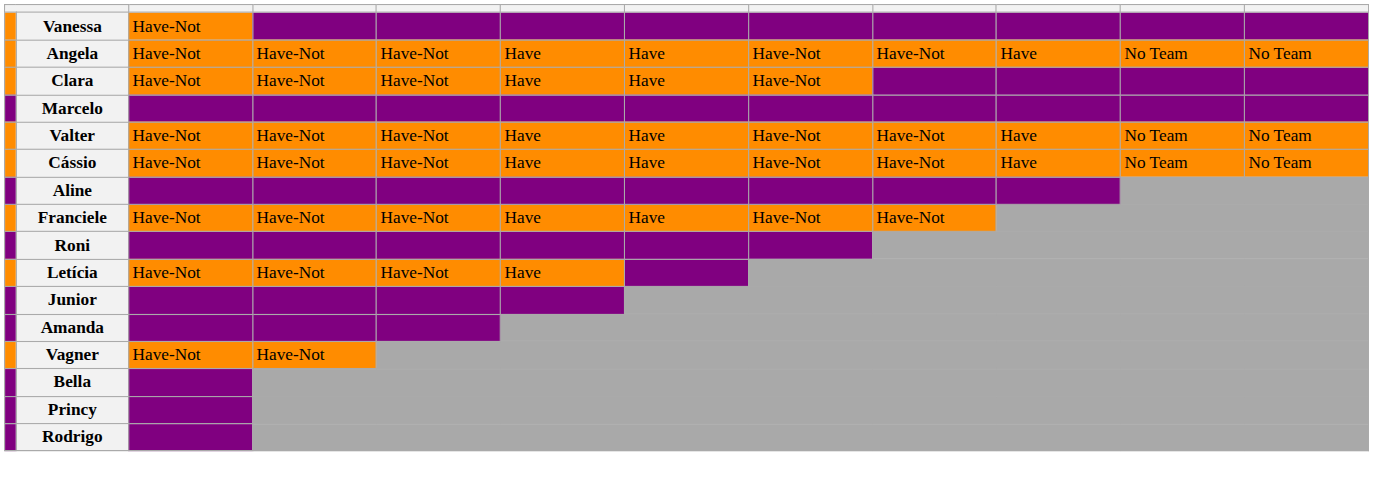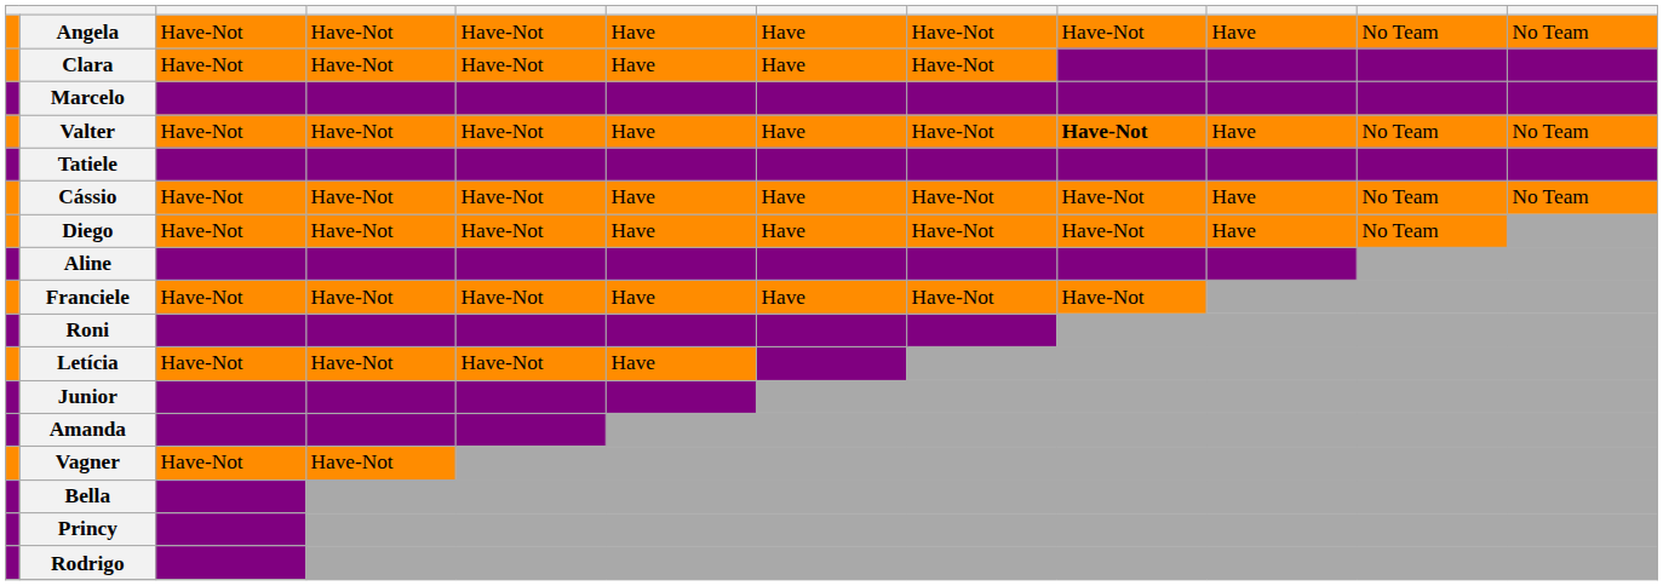- row: Vanessa | Have-Not
Valter | column 9: normal -> bold
+ row: Tatiele
+ row: Diego | Have-Not | Have-Not | Have-Not | Have | Have | Have-Not | Have-Not | Have | No Team
